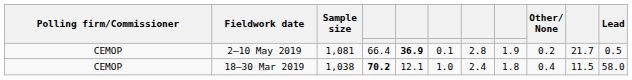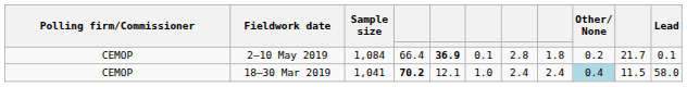2–10 May 2019 | Sample size: 1,081 -> 1,084
2–10 May 2019 | column 8: 1.9 -> 1.8
2–10 May 2019 | Lead: 0.5 -> 0.1
18–30 Mar 2019 | Sample size: 1,038 -> 1,041
18–30 Mar 2019 | column 8: 1.8 -> 2.4
18–30 Mar 2019 | Other/ None: no background -> lightblue background
